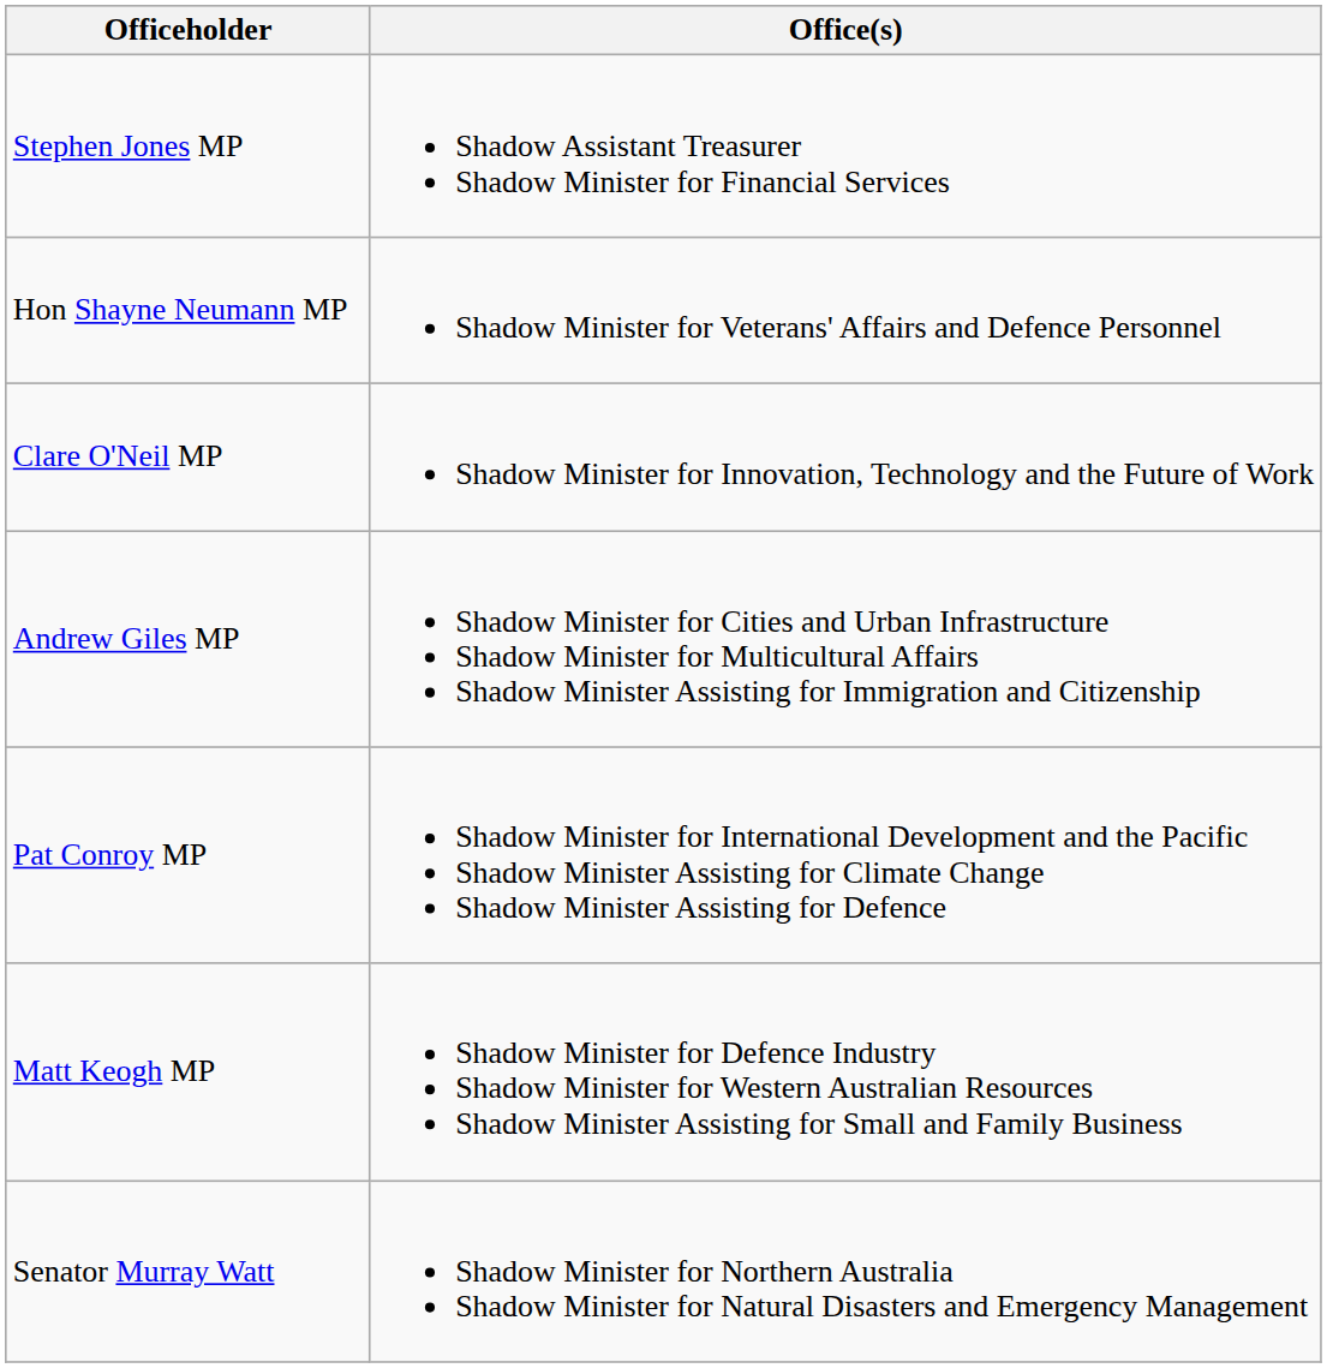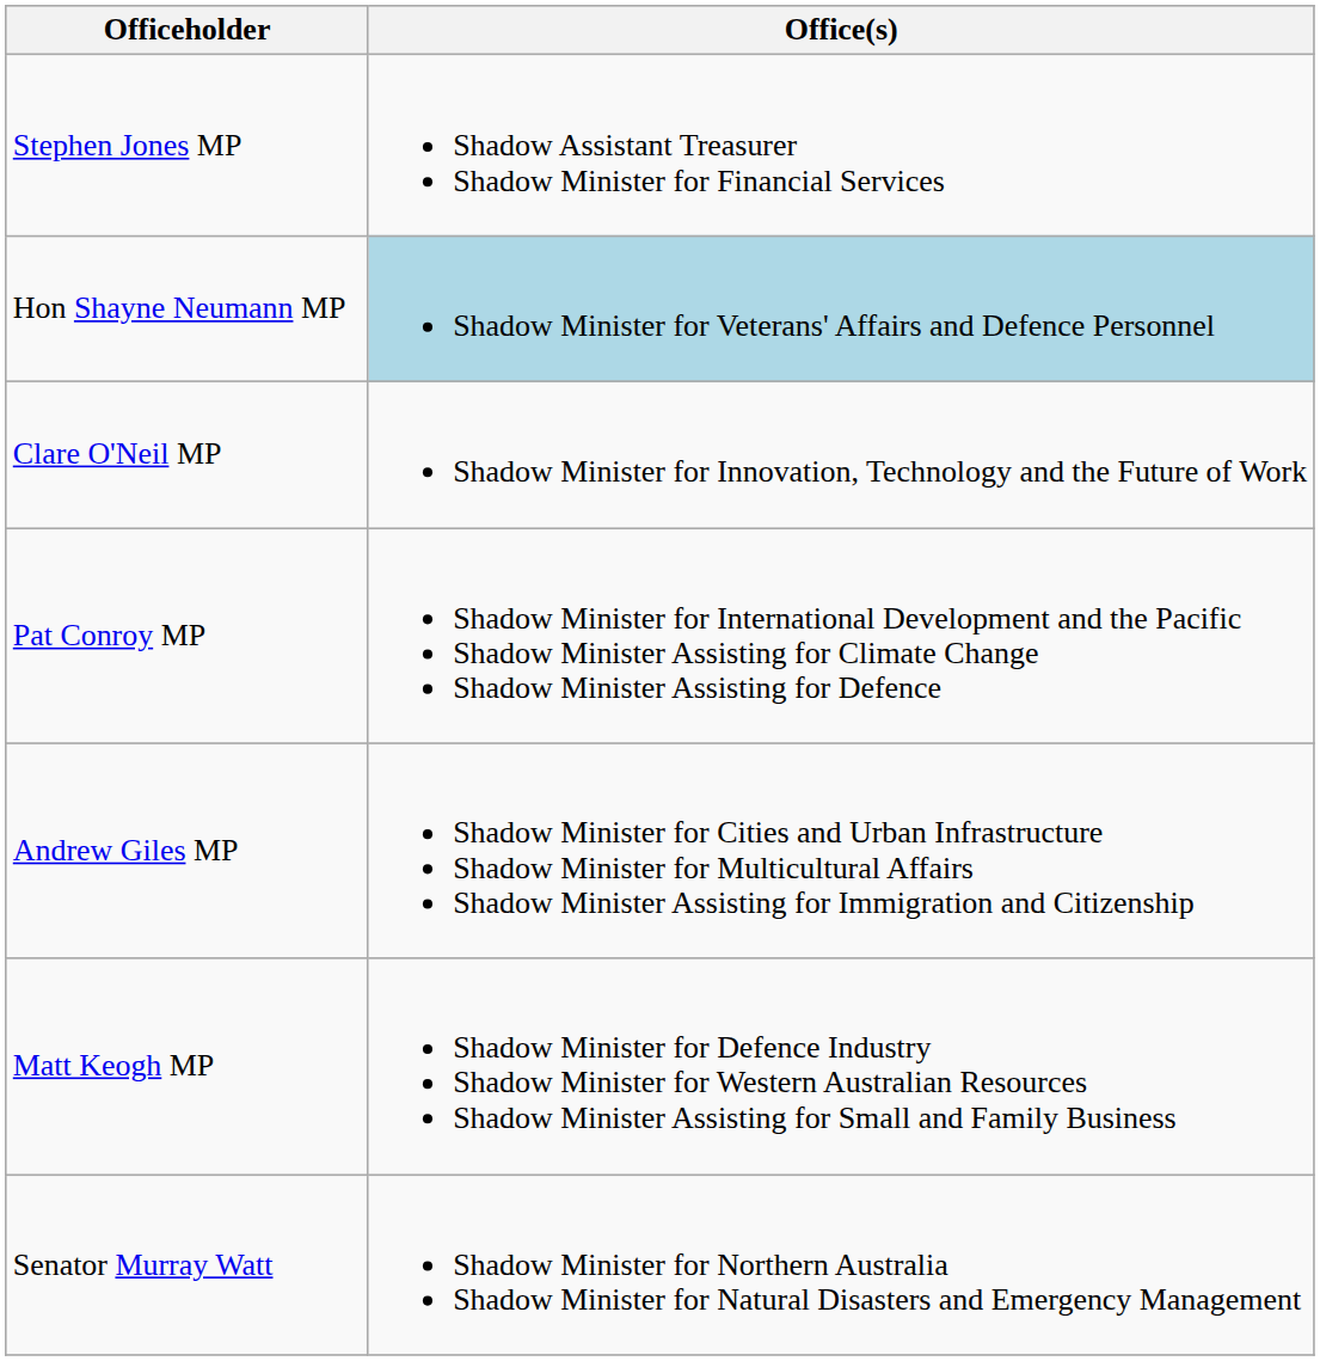Hon Shayne Neumann MP | Office(s): no background -> lightblue background
rows swapped: Pat Conroy MP <-> Andrew Giles MP
